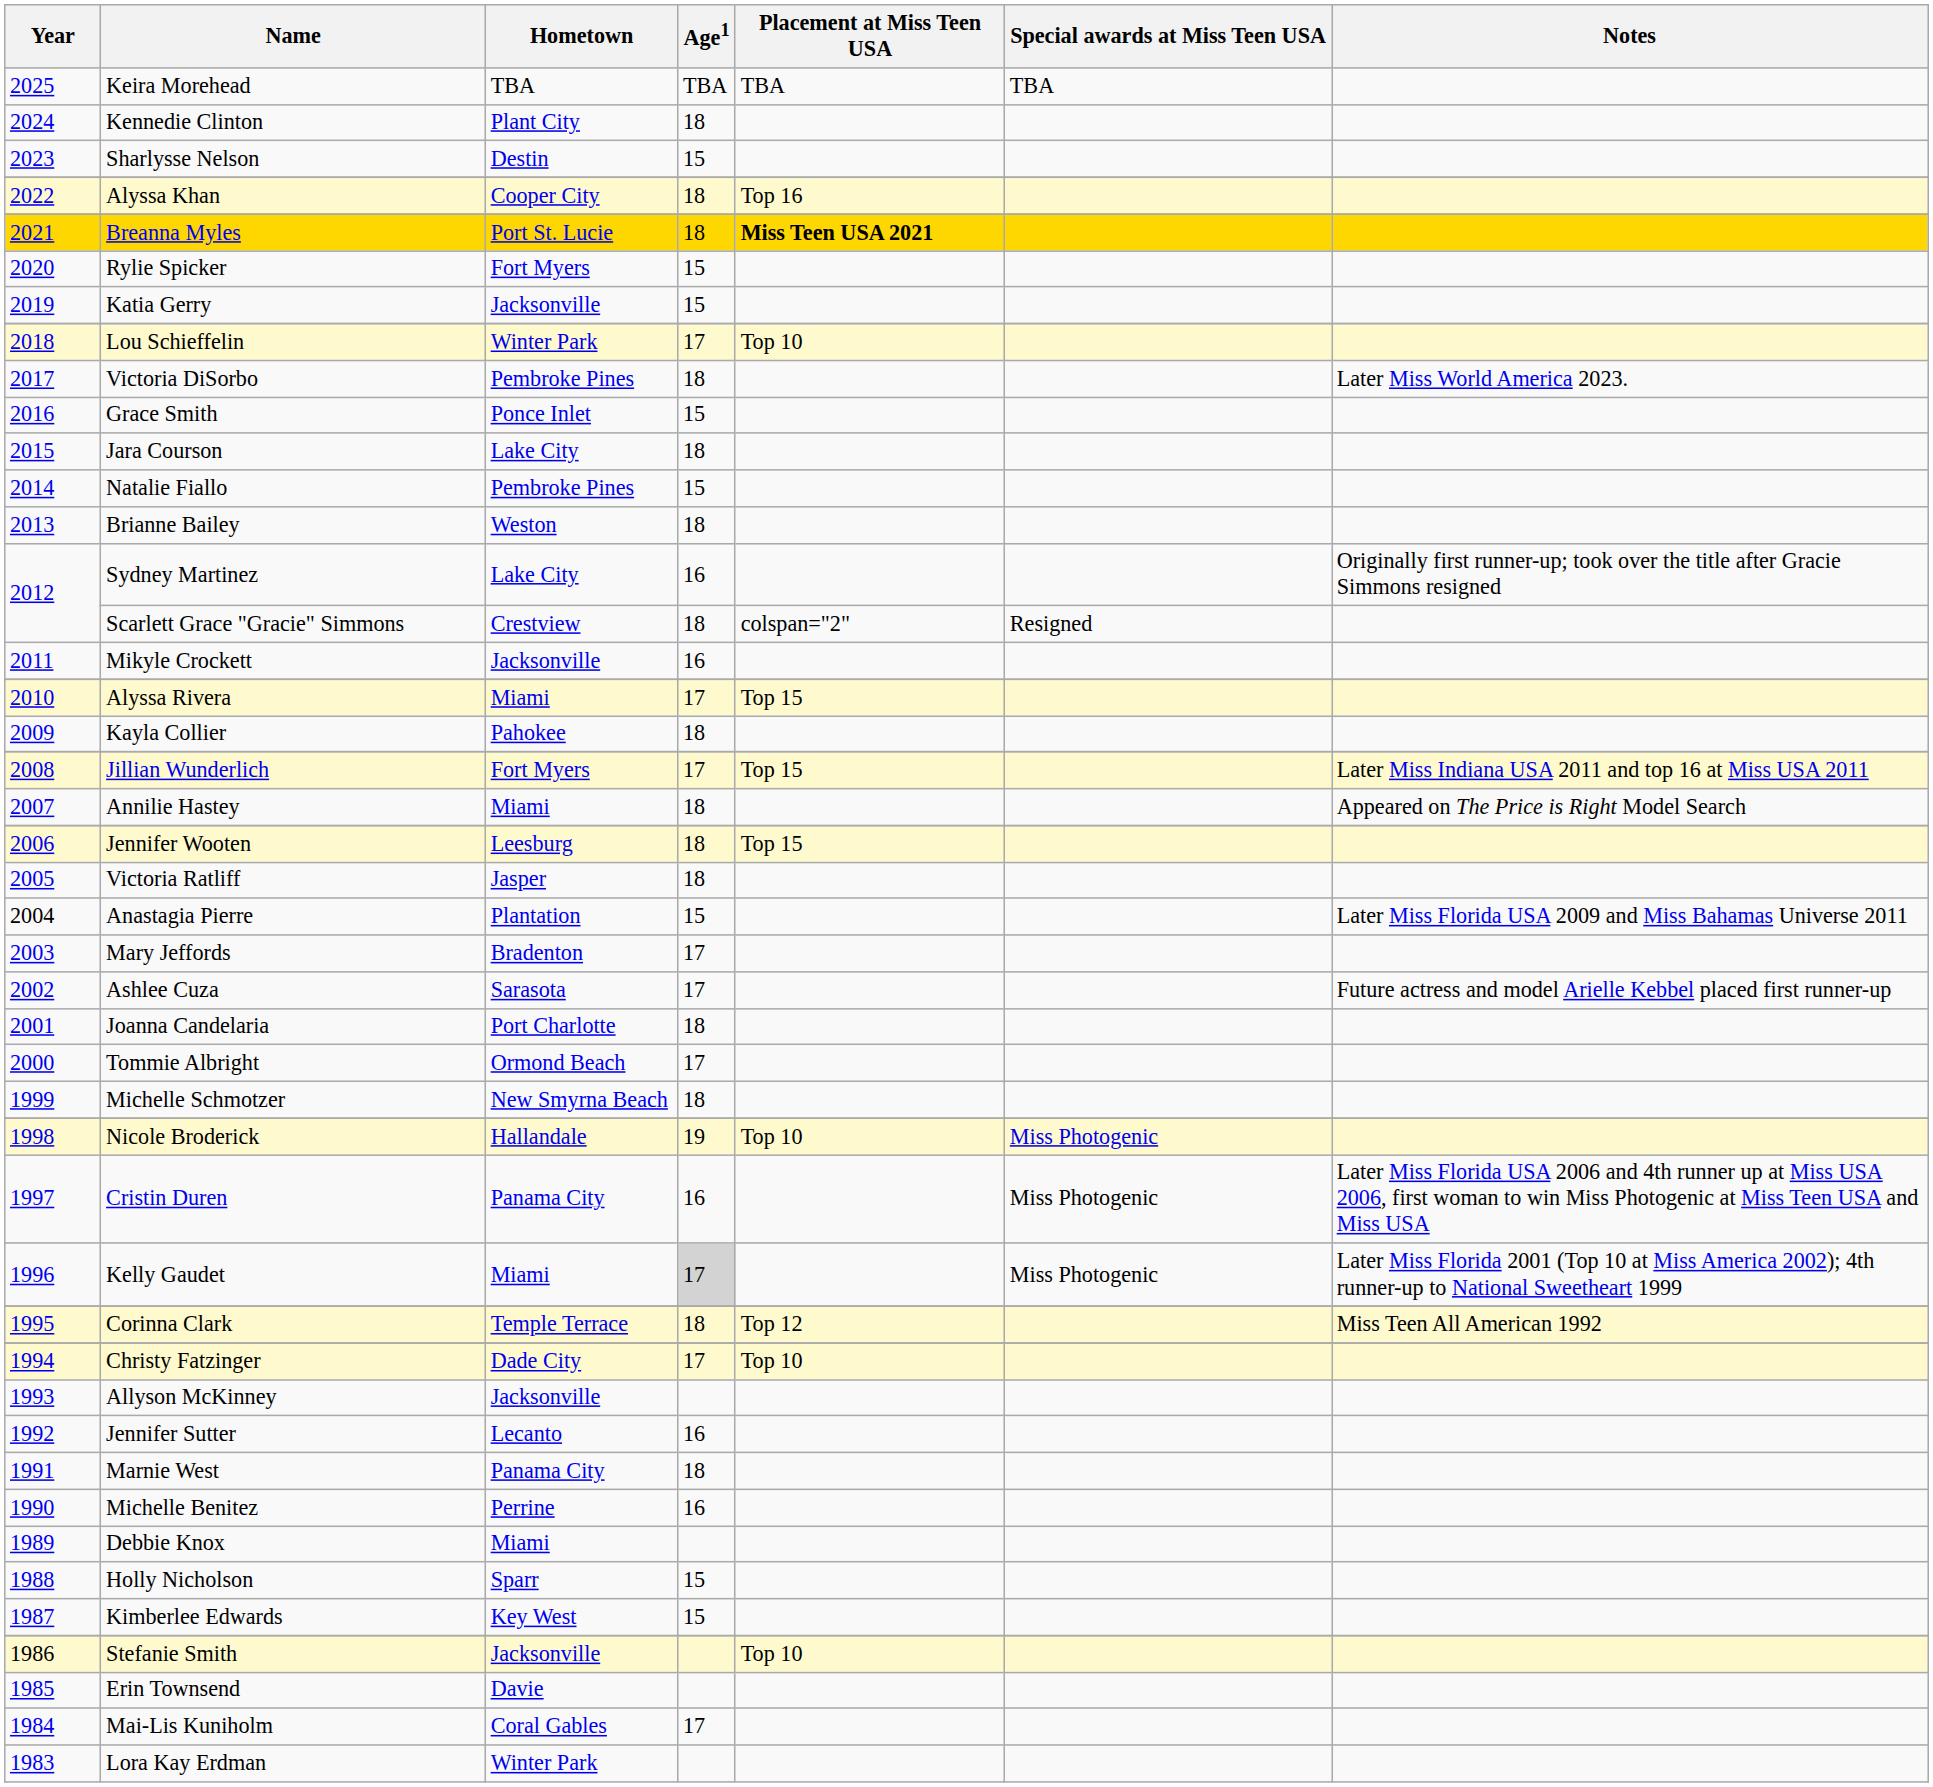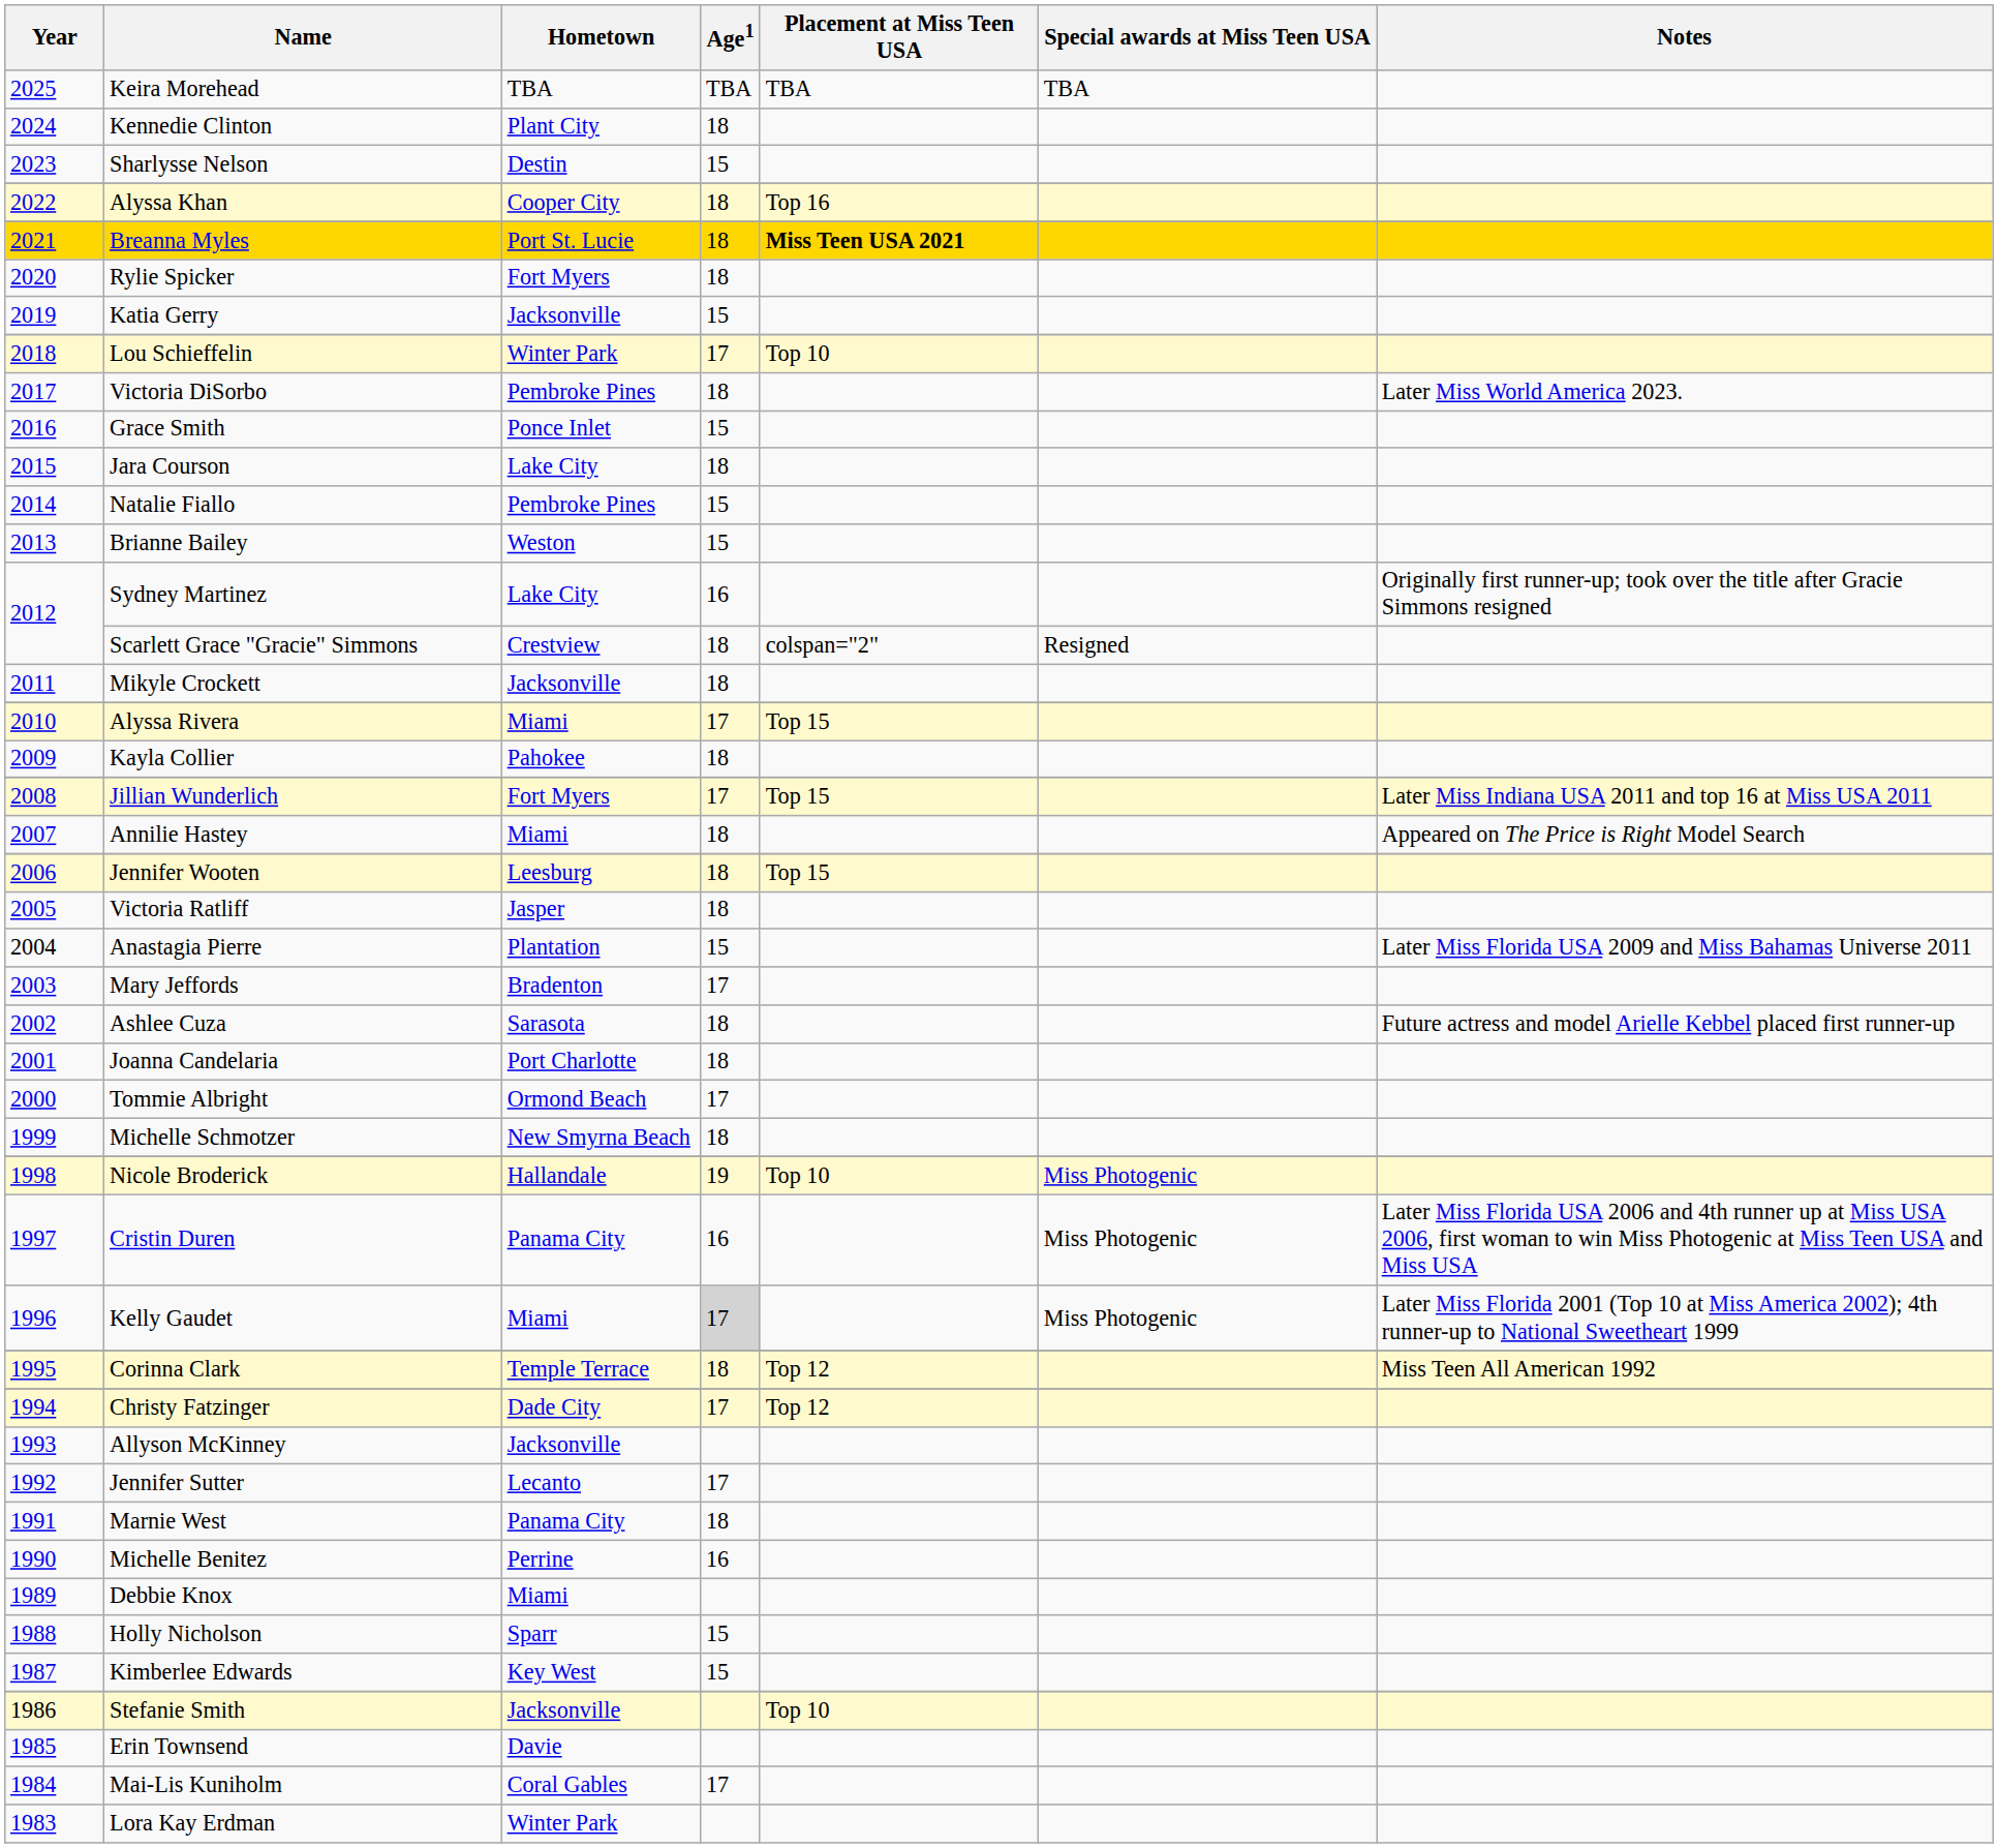Rylie Spicker | Age1: 15 -> 18
Brianne Bailey | Age1: 18 -> 15
Mikyle Crockett | Age1: 16 -> 18
Ashlee Cuza | Age1: 17 -> 18
Christy Fatzinger | Placement at Miss Teen USA: Top 10 -> Top 12
Jennifer Sutter | Age1: 16 -> 17
